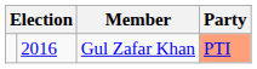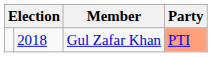Gul Zafar Khan | column 2: 2016 -> 2018
